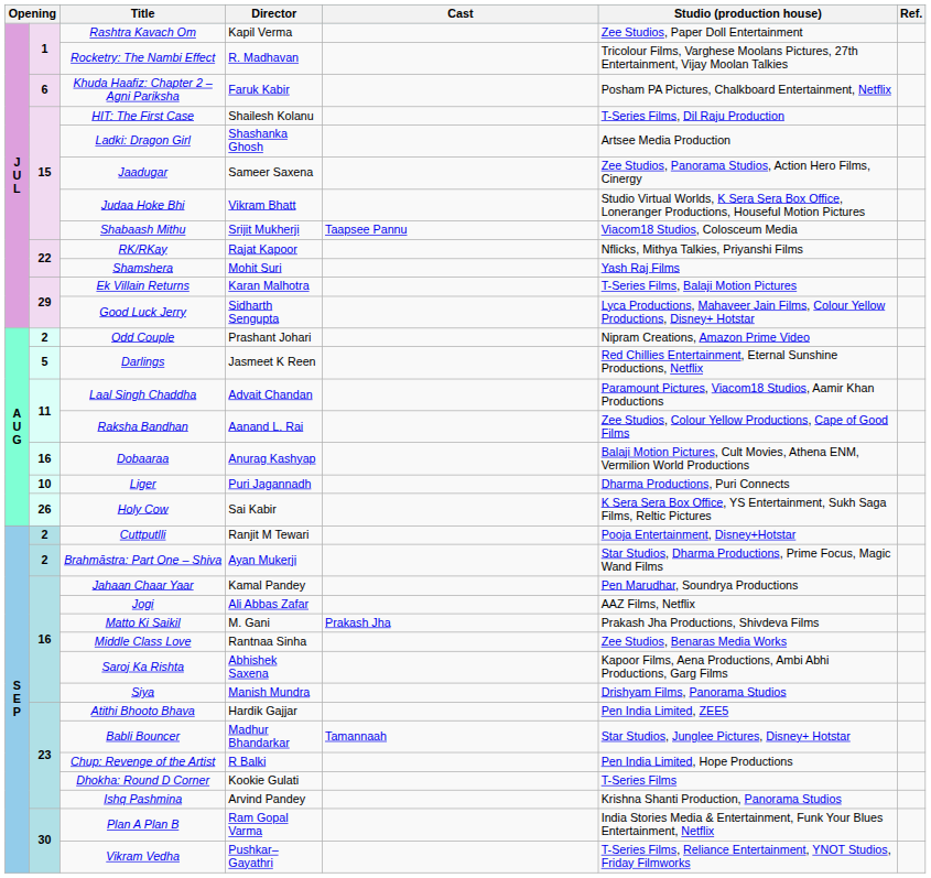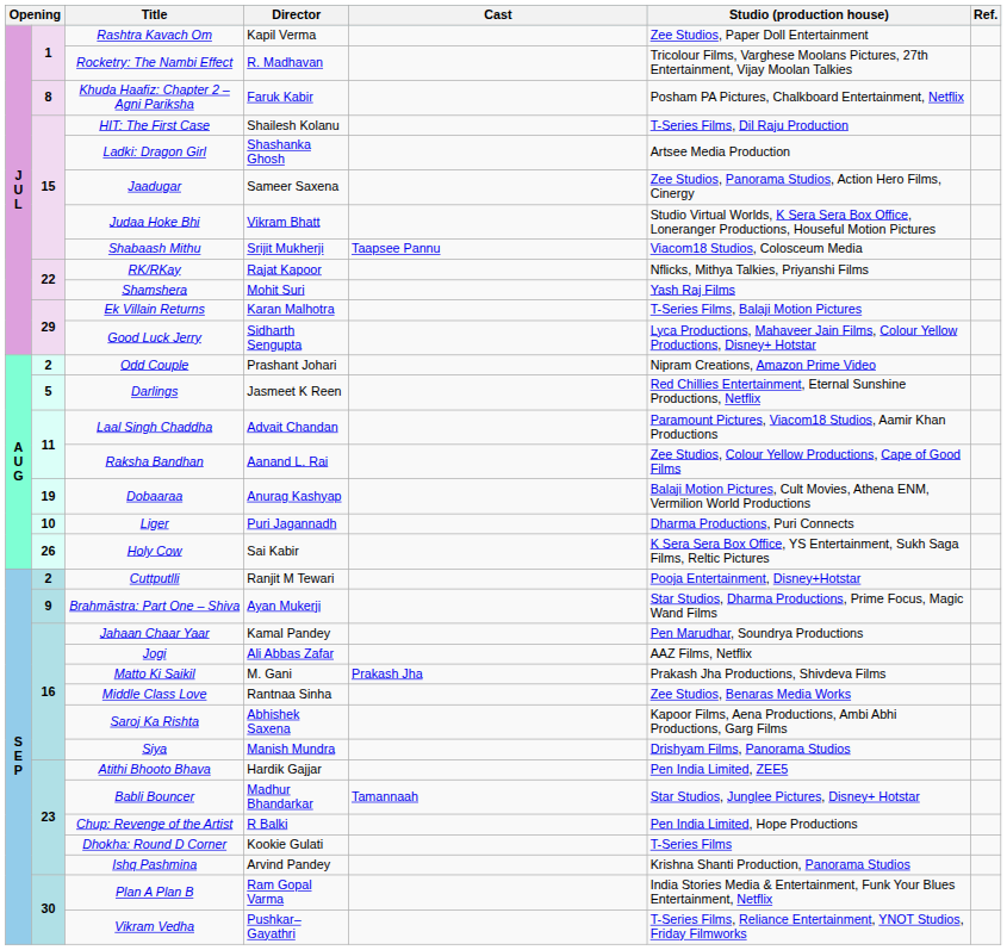Khuda Haafiz: Chapter 2 – Agni Pariksha | column 2: 6 -> 8
Dobaaraa | column 2: 16 -> 19
Brahmāstra: Part One – Shiva | column 2: 2 -> 9
